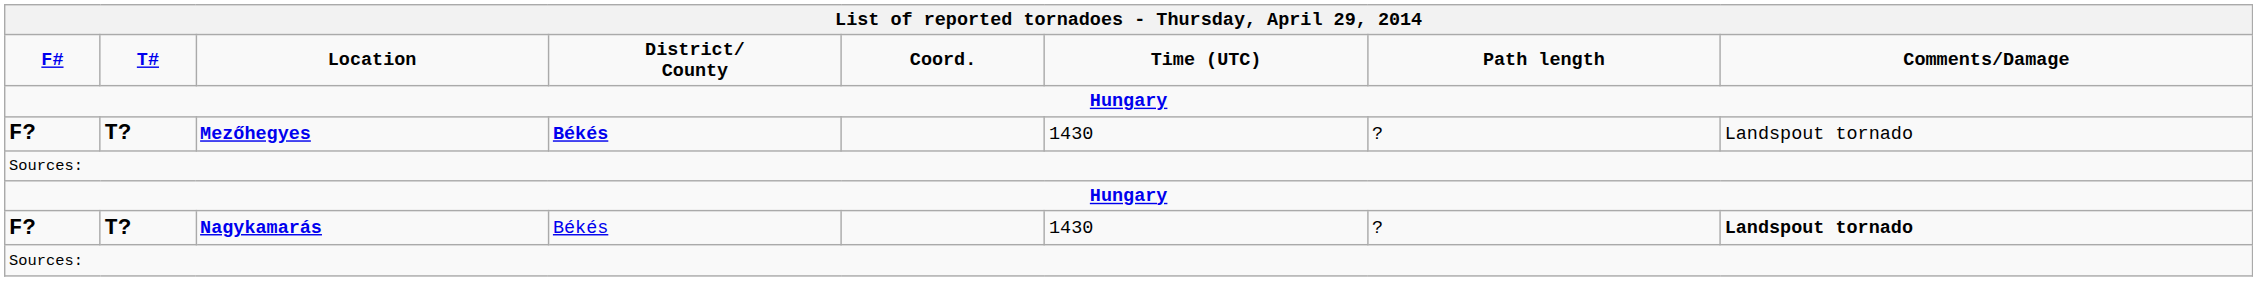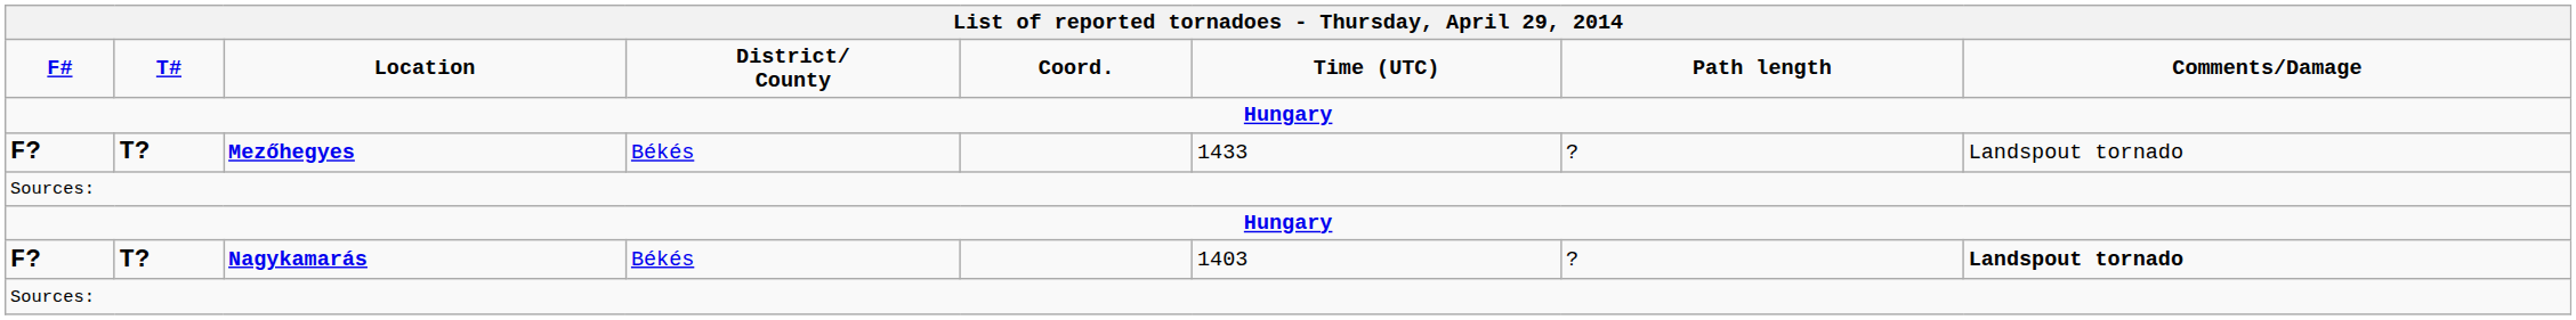Mezőhegyes | District/ County: bold -> normal
Mezőhegyes | Time (UTC): 1430 -> 1433
Nagykamarás | Time (UTC): 1430 -> 1403
